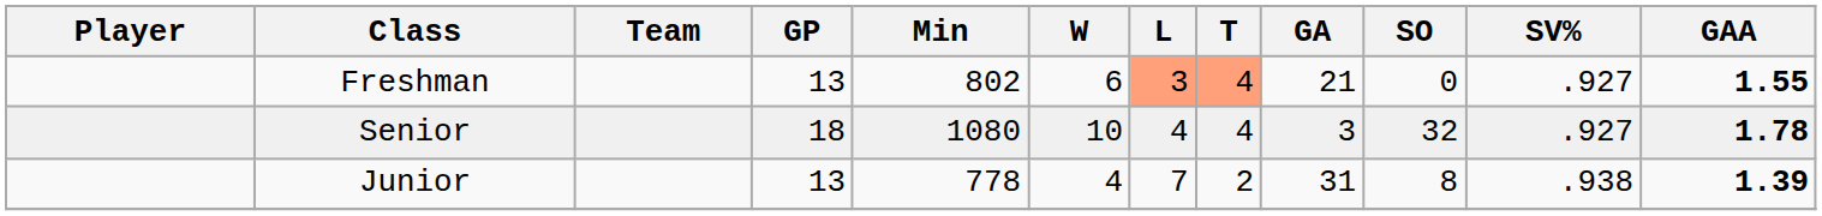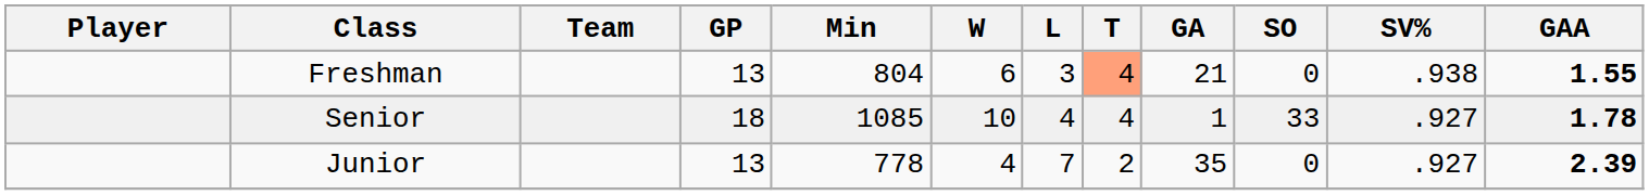Freshman | Min: 802 -> 804
Freshman | L: lightsalmon background -> no background
Freshman | SV%: .927 -> .938
Senior | Min: 1080 -> 1085
Senior | GA: 3 -> 1
Senior | SO: 32 -> 33
Junior | GA: 31 -> 35
Junior | SO: 8 -> 0
Junior | SV%: .938 -> .927
Junior | GAA: 1.39 -> 2.39
